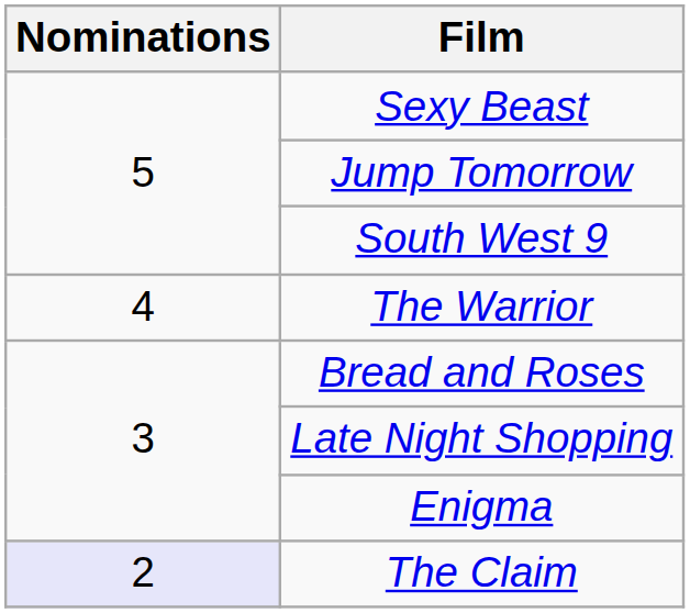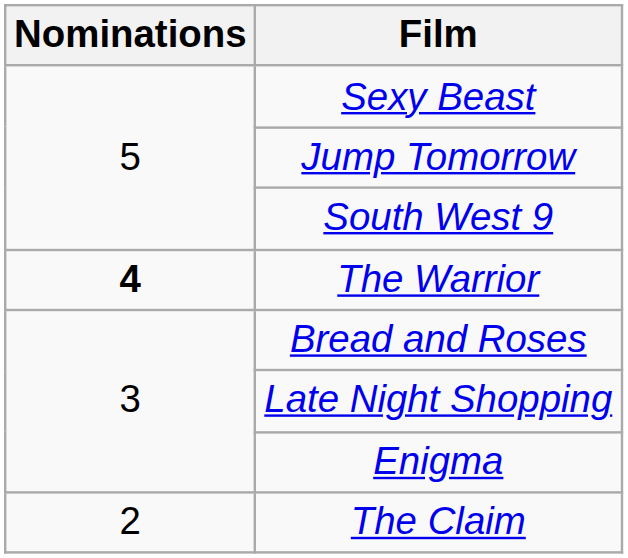The Warrior | Nominations: normal -> bold
The Claim | Nominations: lavender background -> no background
